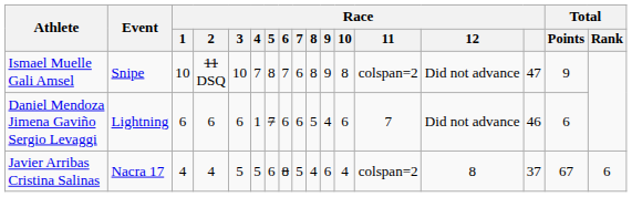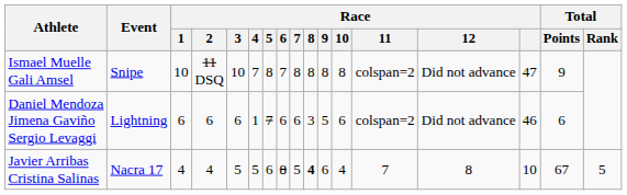Ismael Muelle Gali Amsel | Race / 7: 6 -> 8
Ismael Muelle Gali Amsel | Race / 9: 9 -> 8
Daniel Mendoza Jimena Gaviño Sergio Levaggi | Race / 8: 5 -> 3
Daniel Mendoza Jimena Gaviño Sergio Levaggi | Race / 9: 4 -> 5
Daniel Mendoza Jimena Gaviño Sergio Levaggi | Race / 11: 7 -> colspan=2
Javier Arribas Cristina Salinas | Race / 8: normal -> bold
Javier Arribas Cristina Salinas | Race / 11: colspan=2 -> 7
Javier Arribas Cristina Salinas | Race: 37 -> 10
Javier Arribas Cristina Salinas | Total / Rank: 6 -> 5
